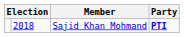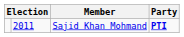Sajid Khan Mohmand | column 2: 2018 -> 2011
